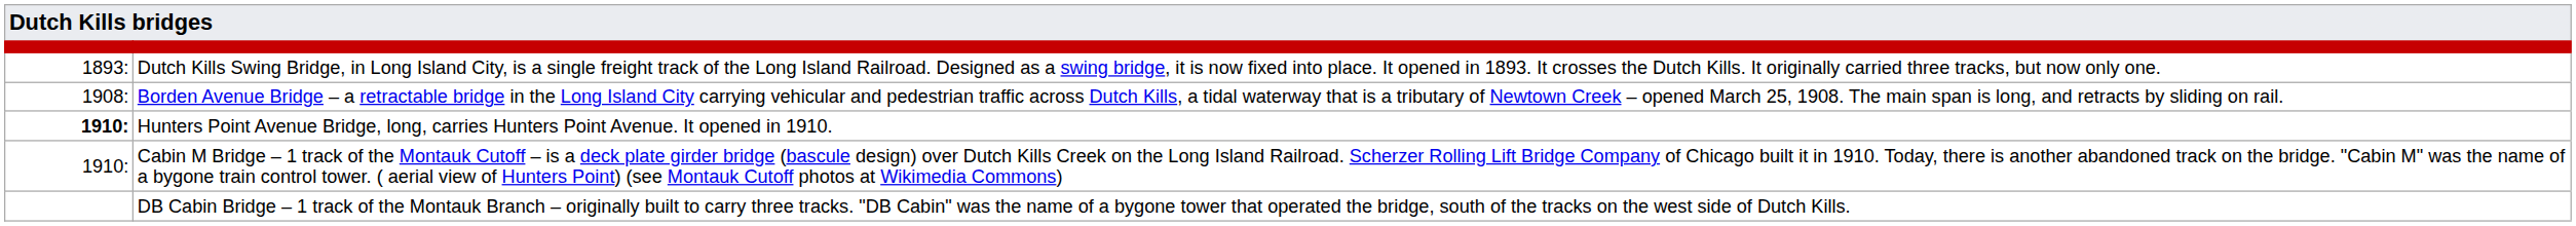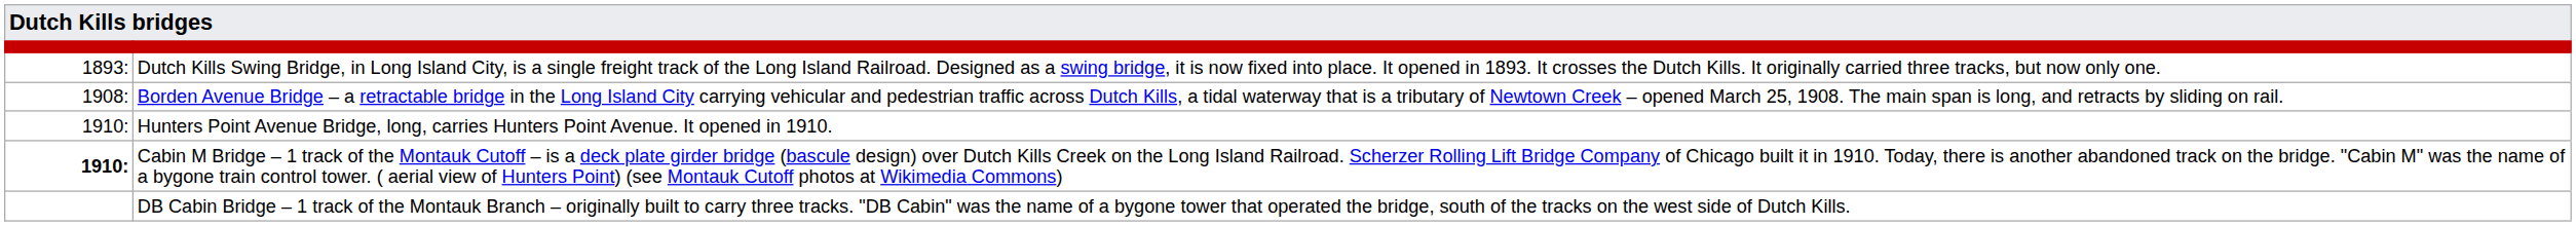row 4 | column 1: bold -> normal
row 5 | column 1: normal -> bold
